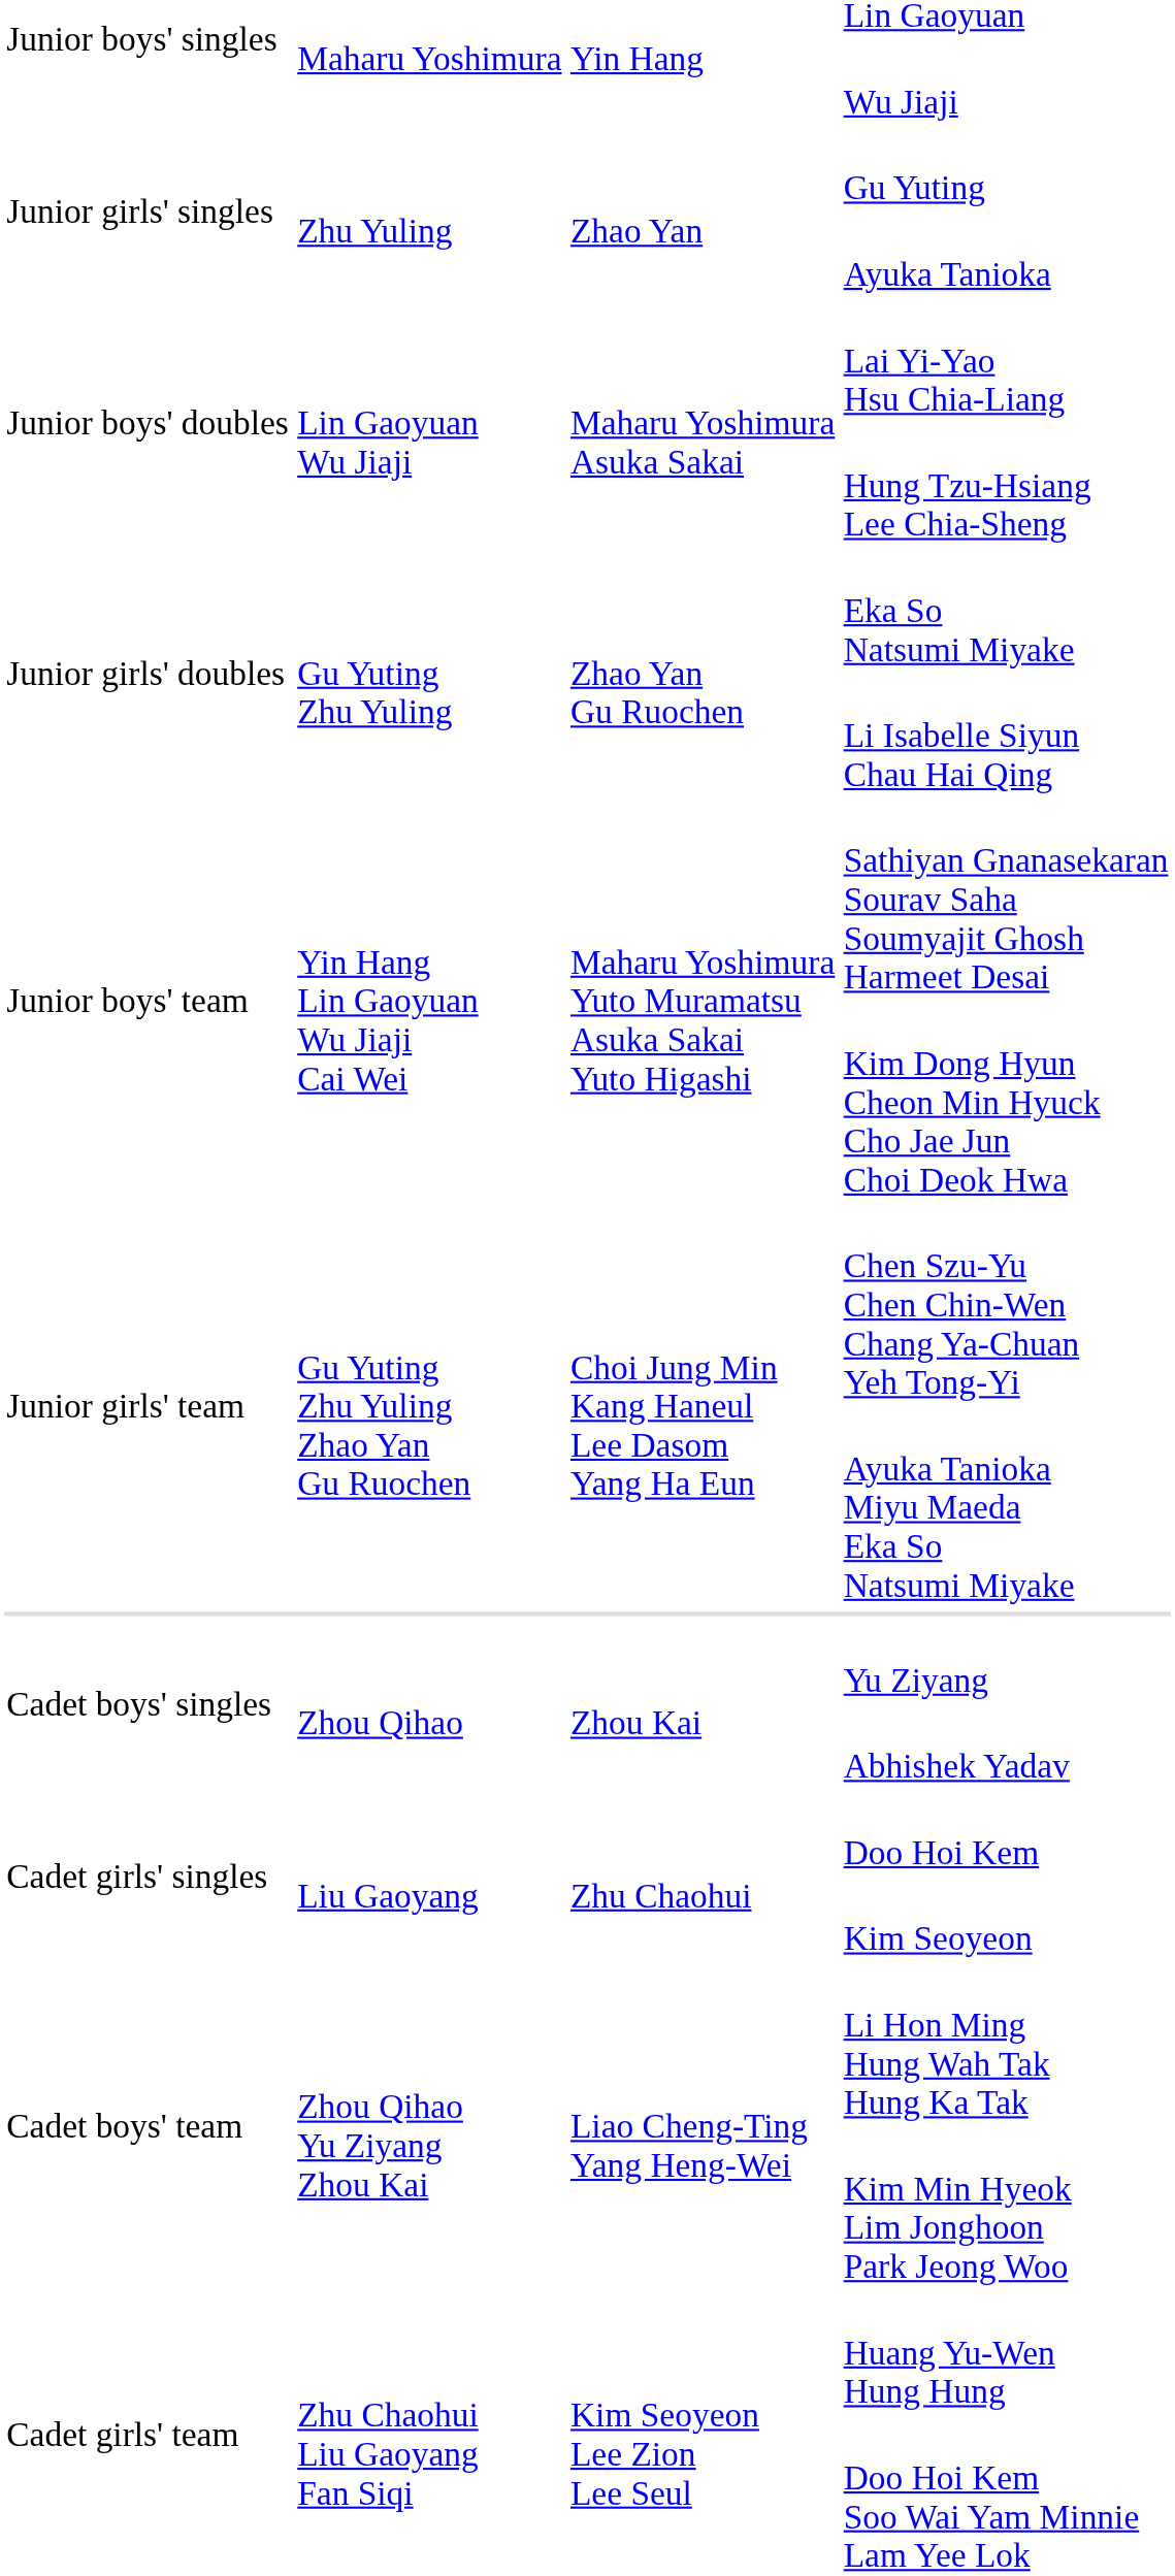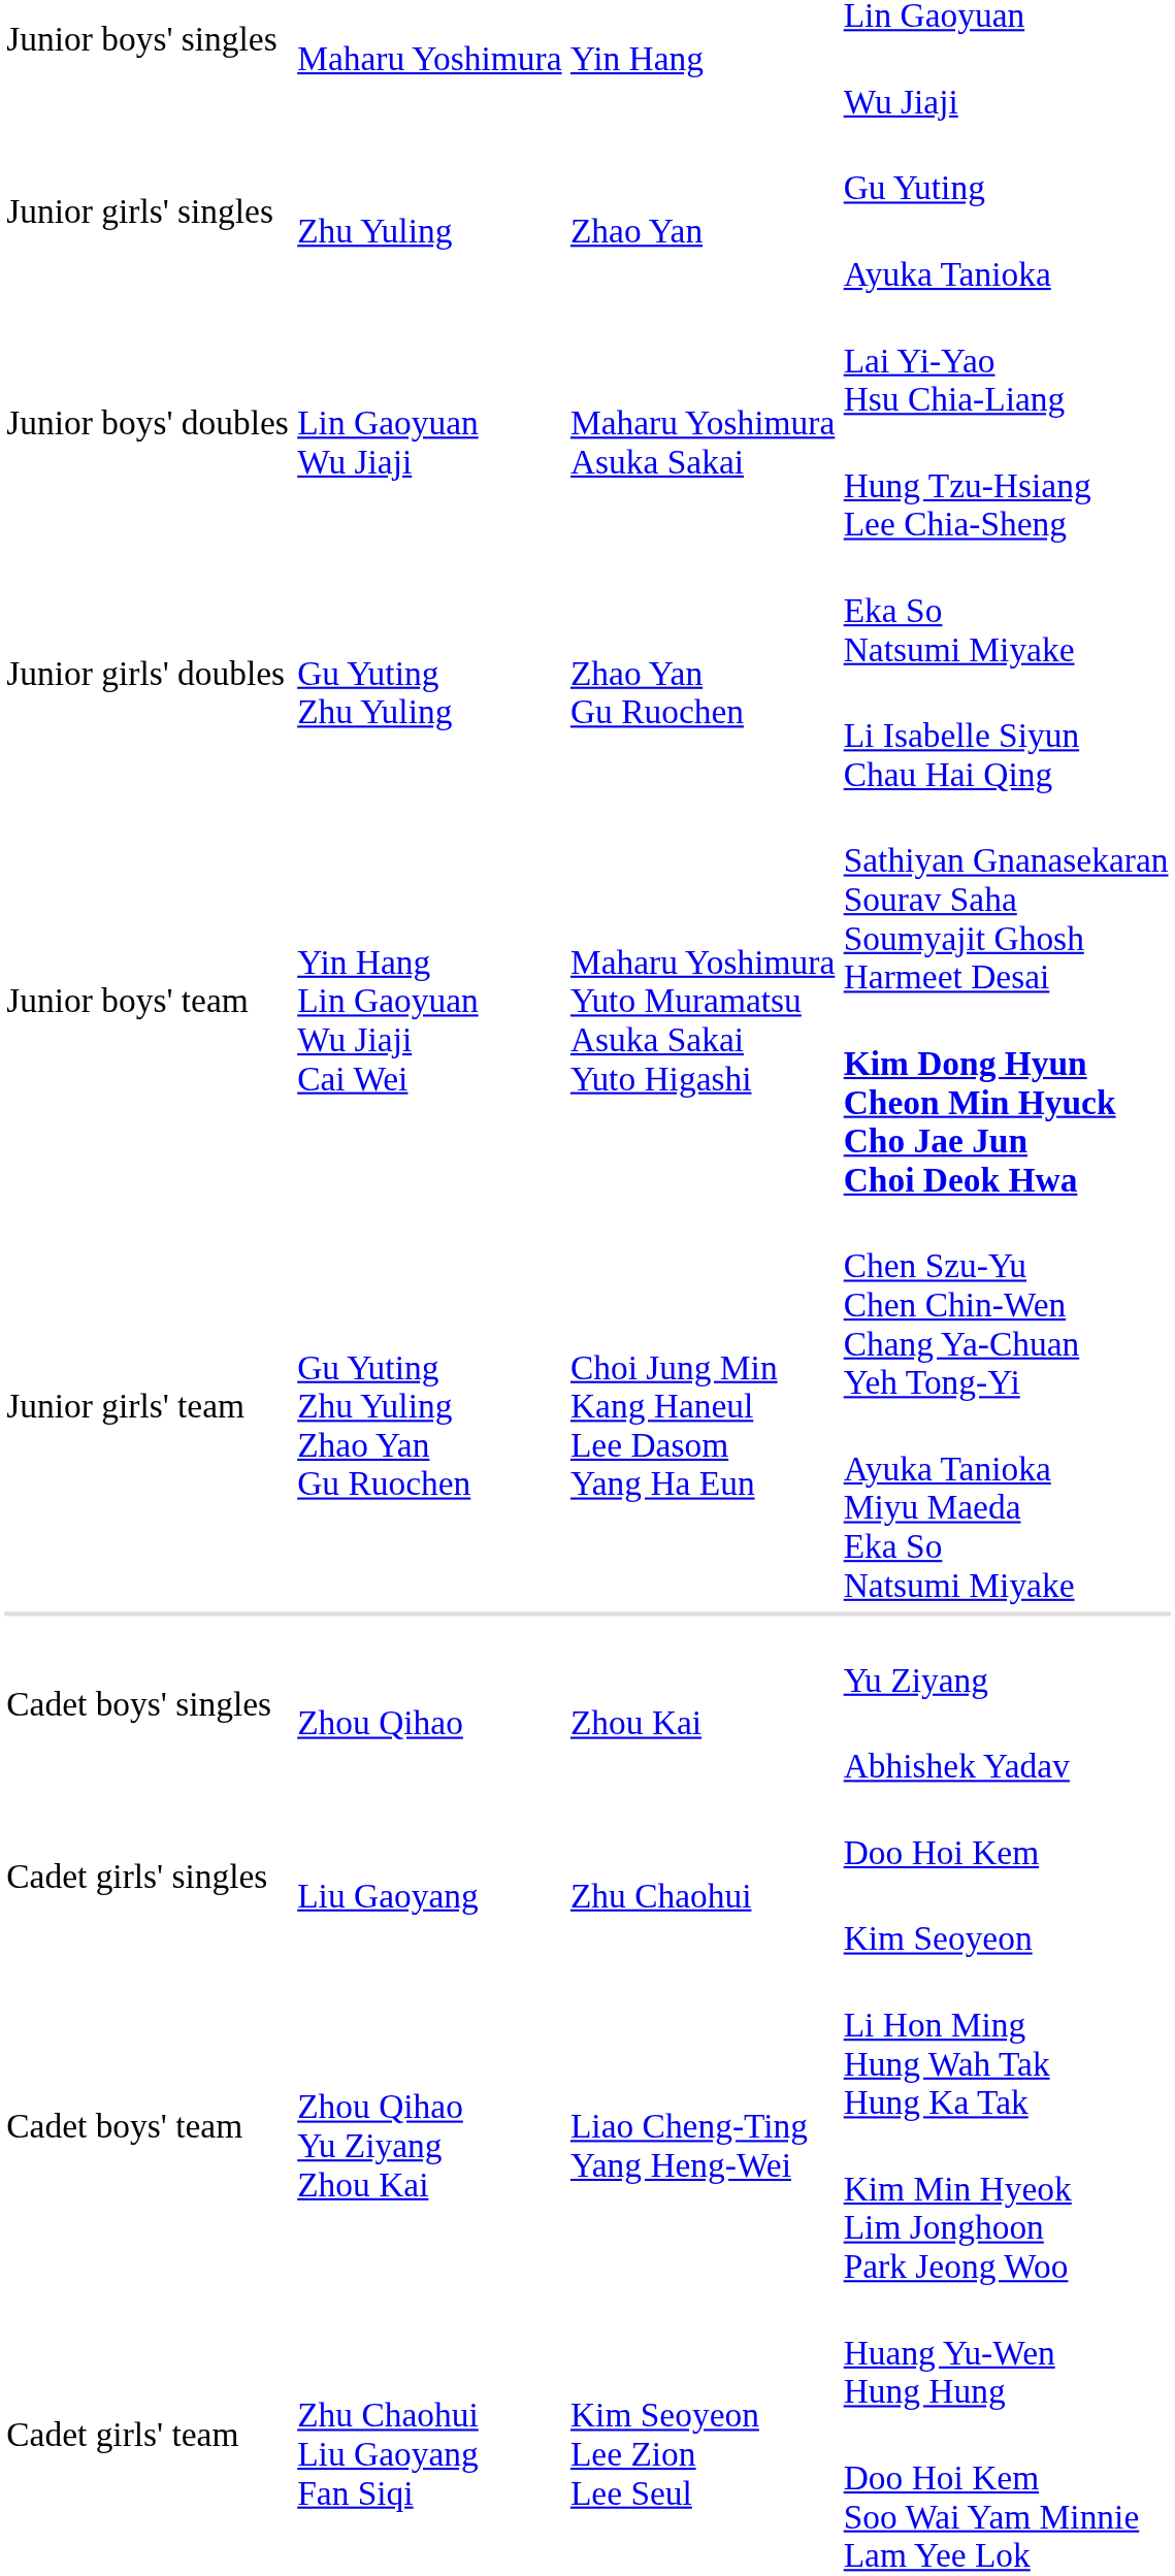Kim Dong Hyun Cheon Min Hyuck Cho Jae Jun Choi Deok Hwa | column 4: normal -> bold
